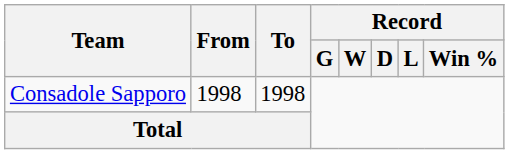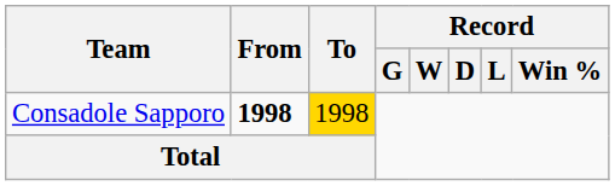Consadole Sapporo | From: normal -> bold
Consadole Sapporo | To: no background -> gold background
